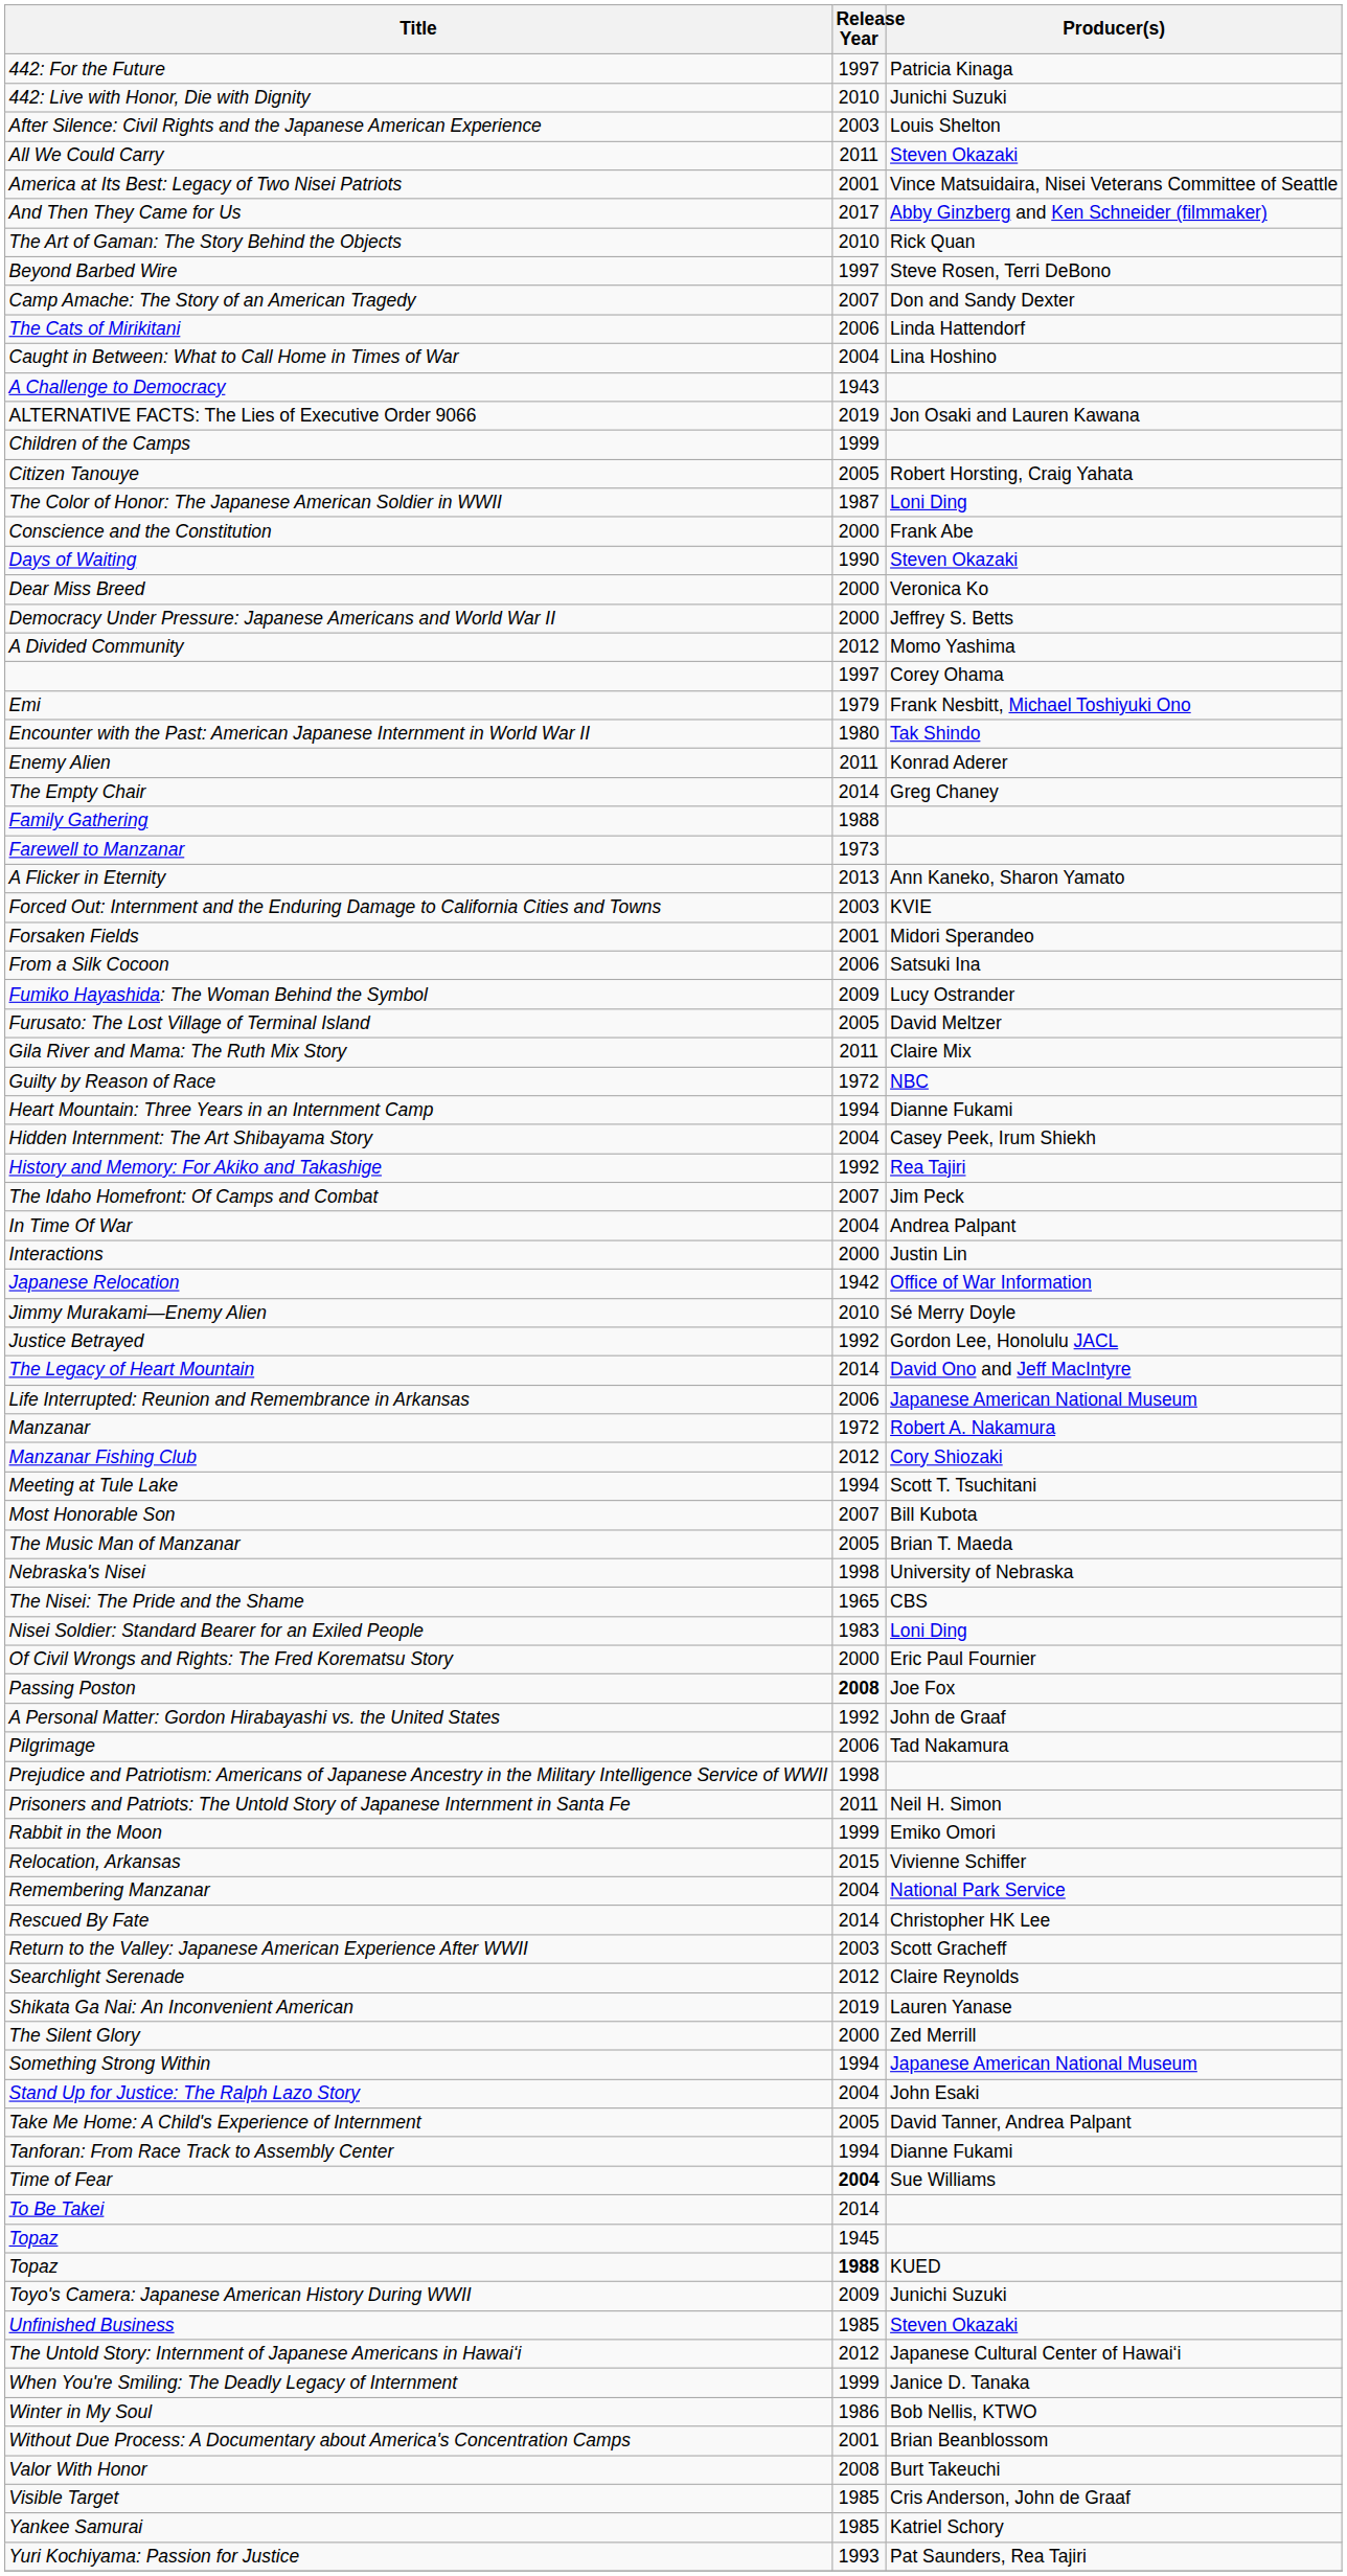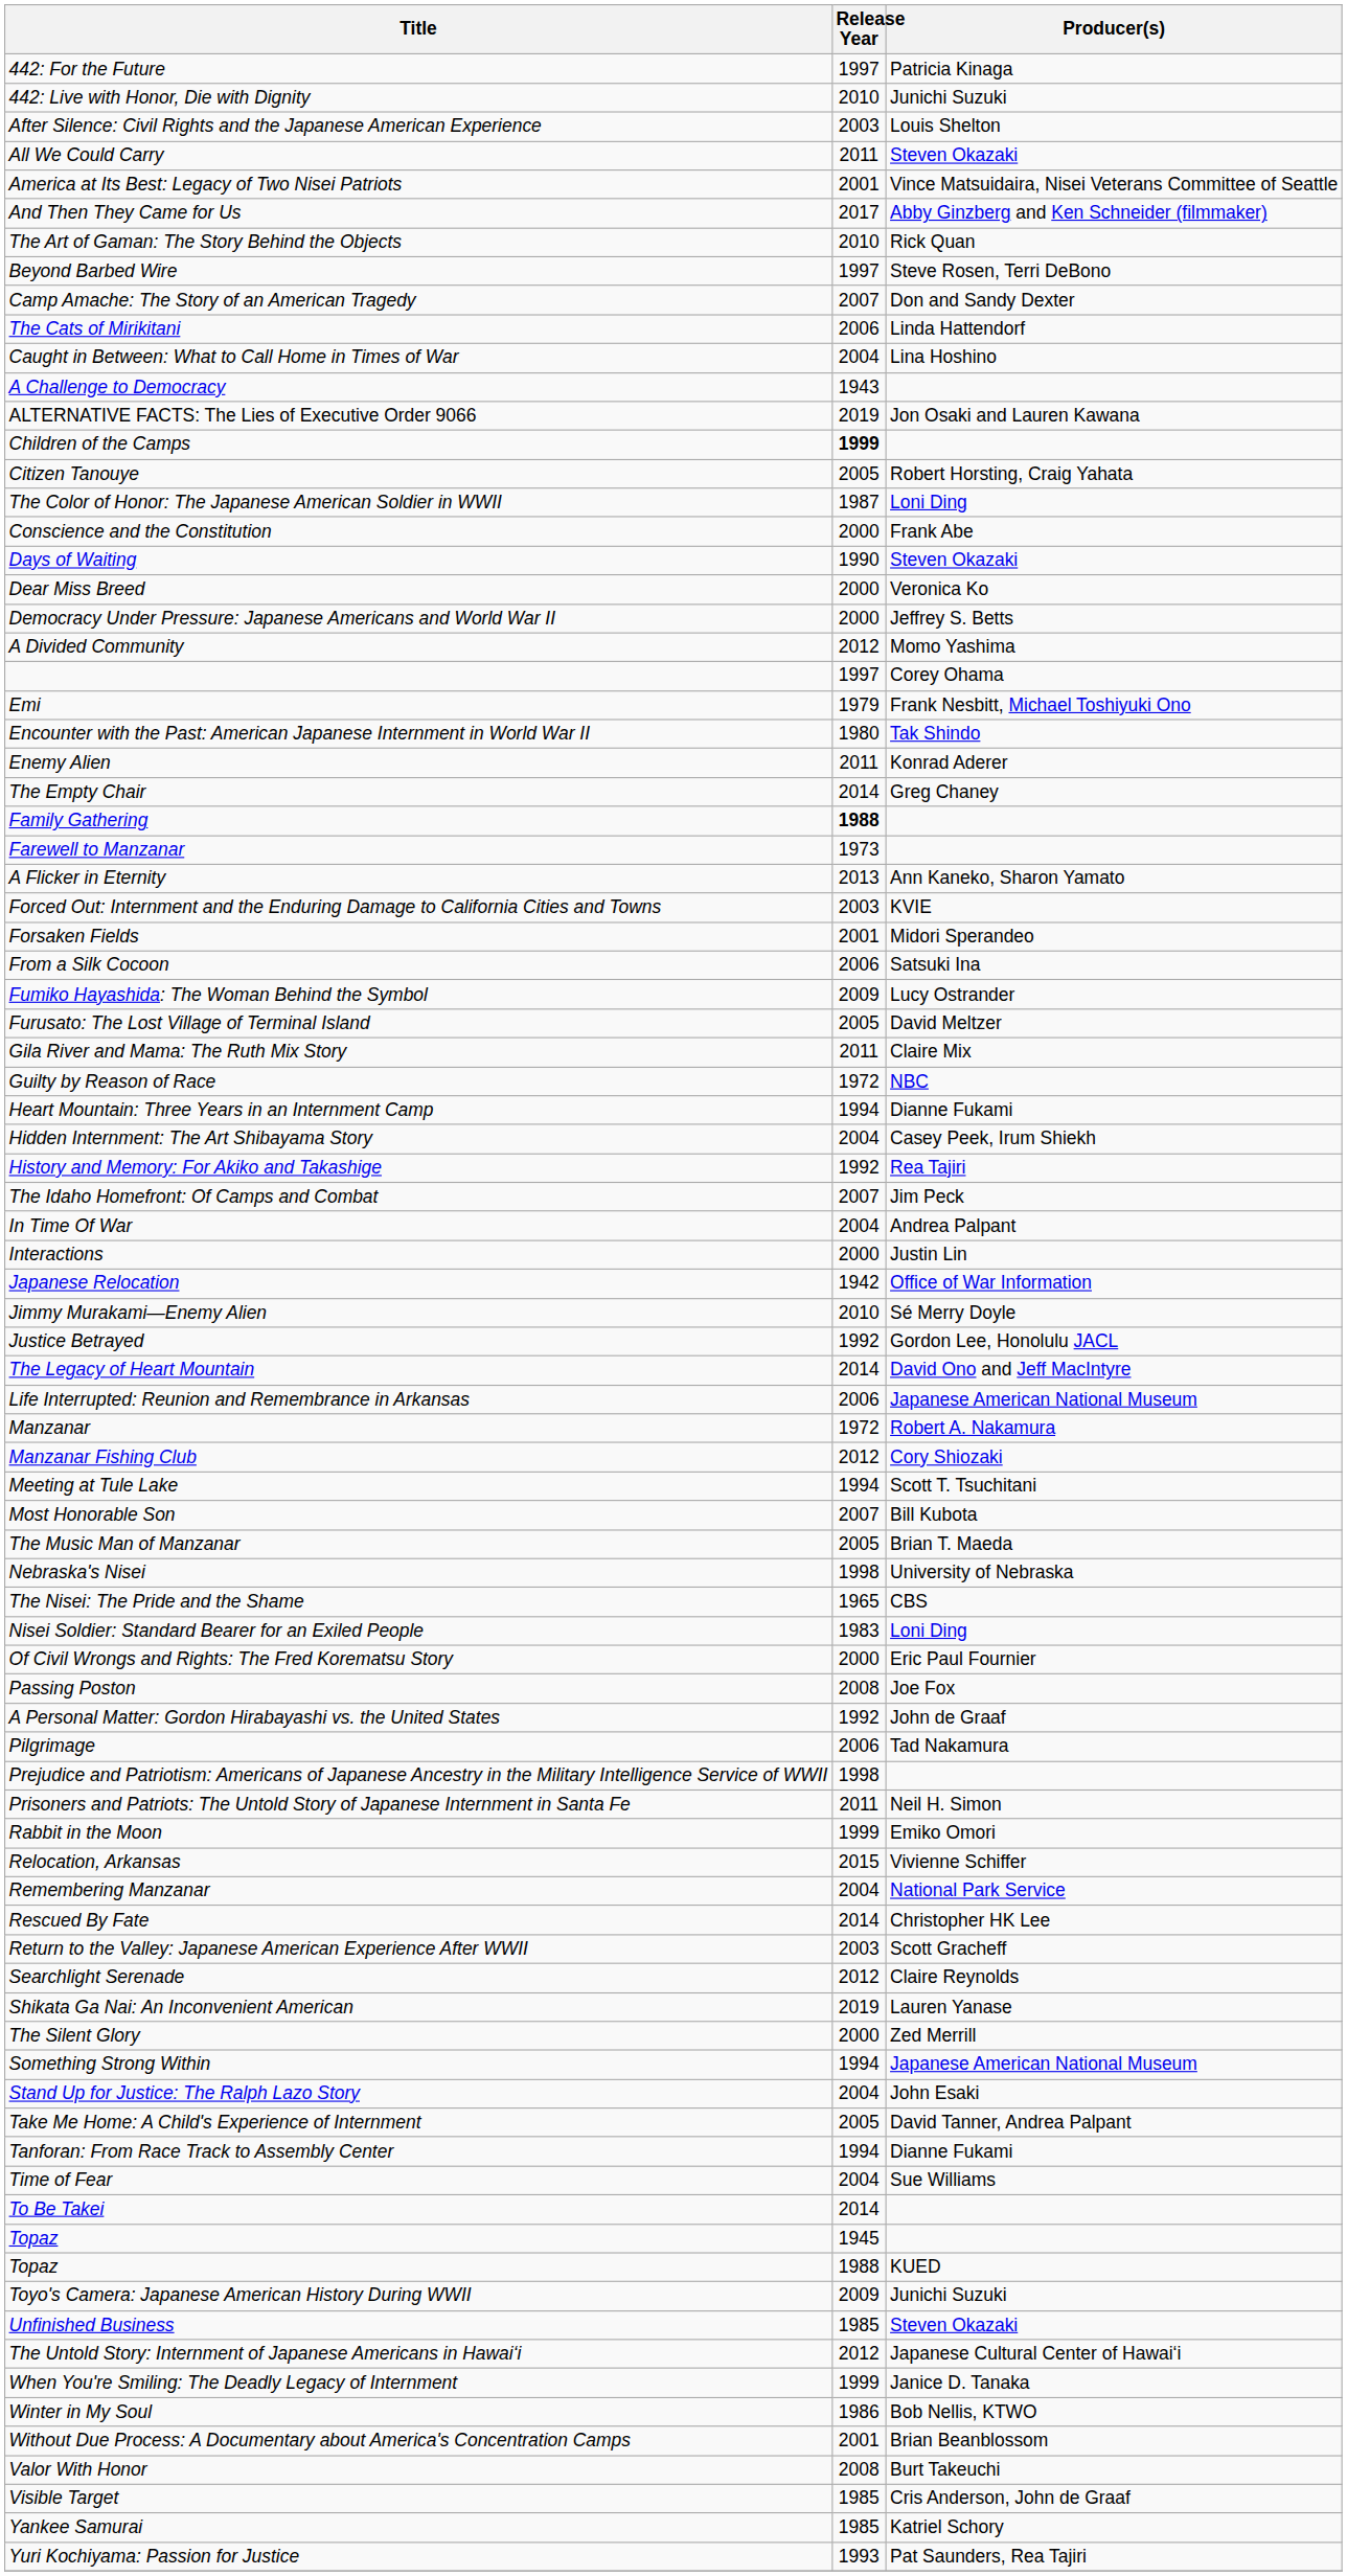Children of the Camps | Release Year: normal -> bold
Family Gathering | Release Year: normal -> bold
Passing Poston | Release Year: bold -> normal
Time of Fear | Release Year: bold -> normal
Topaz / KUED | Release Year: bold -> normal
